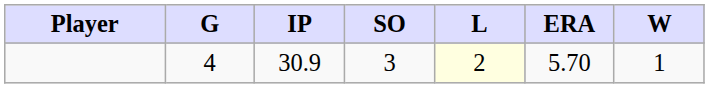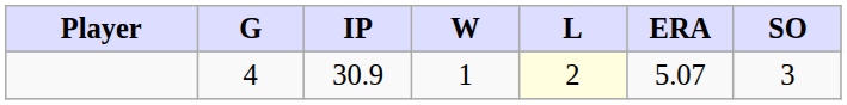columns swapped: W <-> SO
row 2 | ERA: 5.70 -> 5.07
